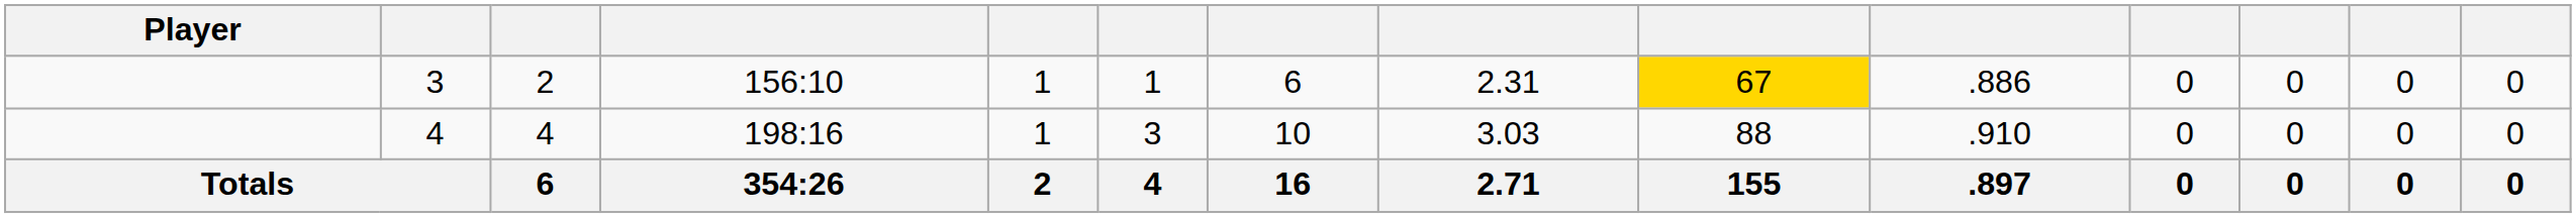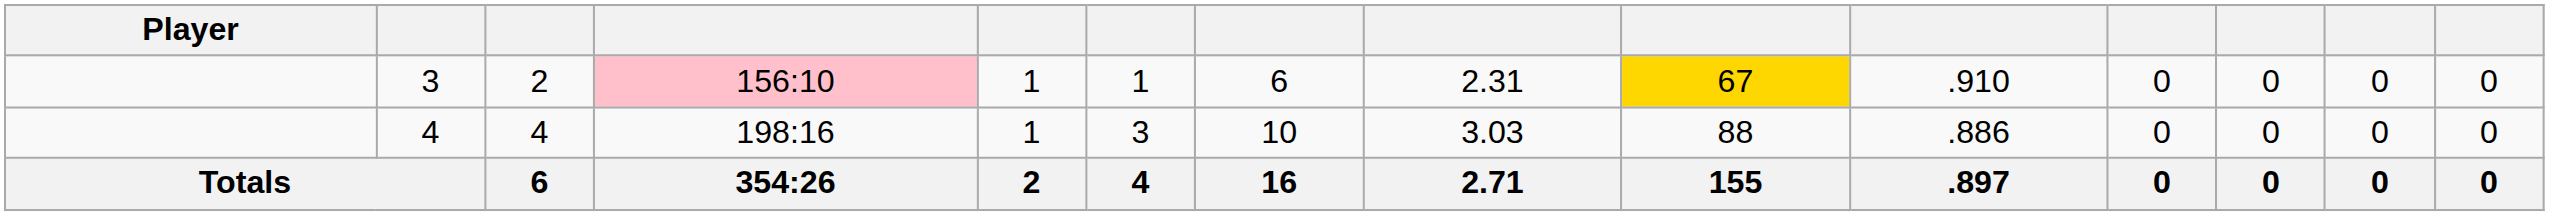row 2 | column 4: no background -> pink background
row 2 | column 10: .886 -> .910
row 3 | column 10: .910 -> .886
